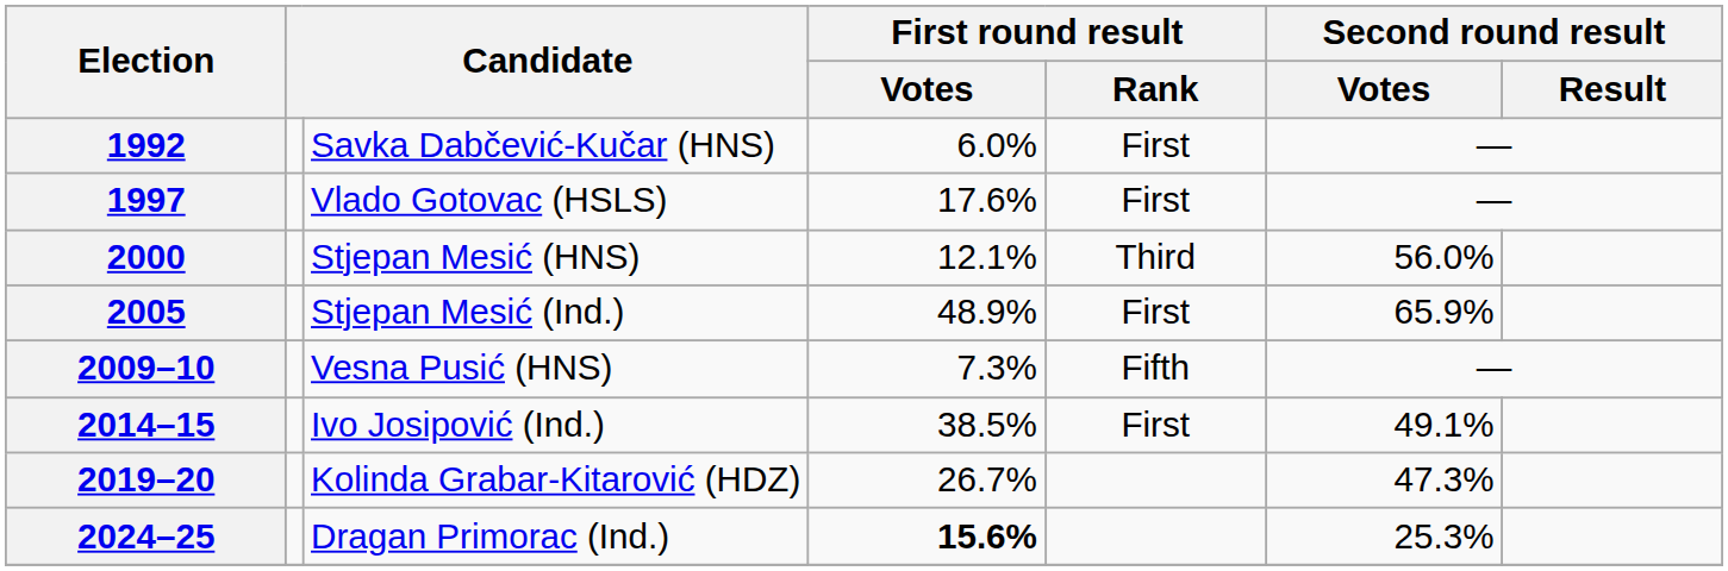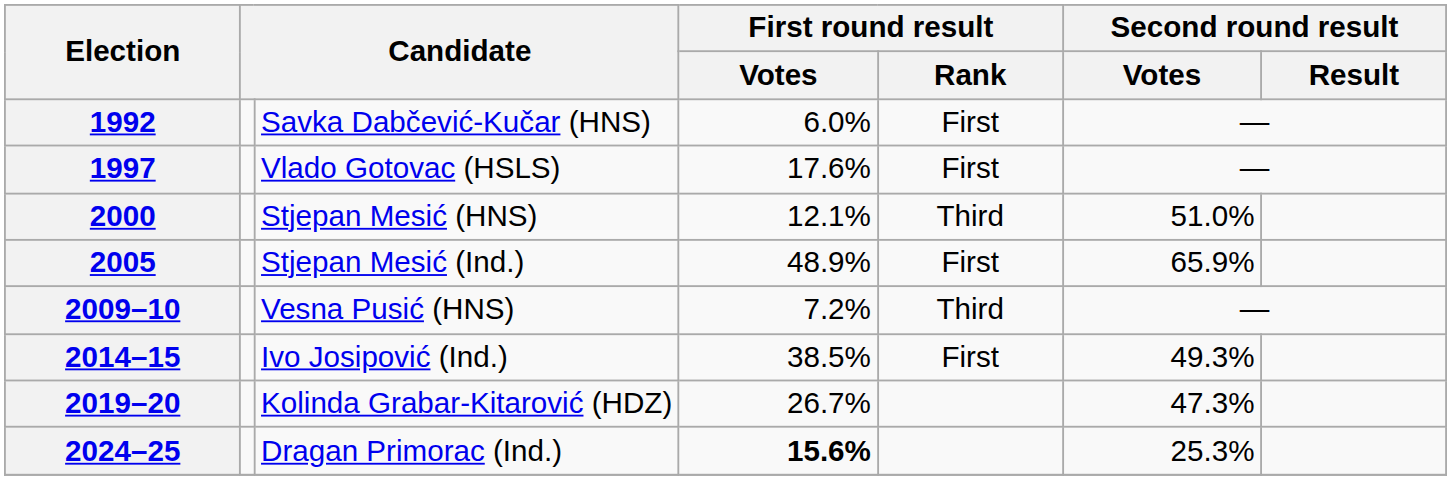2000 | Second round result / Votes: 56.0% -> 51.0%
2009–10 | First round result / Votes: 7.3% -> 7.2%
2009–10 | First round result / Rank: Fifth -> Third
2014–15 | Second round result / Votes: 49.1% -> 49.3%
